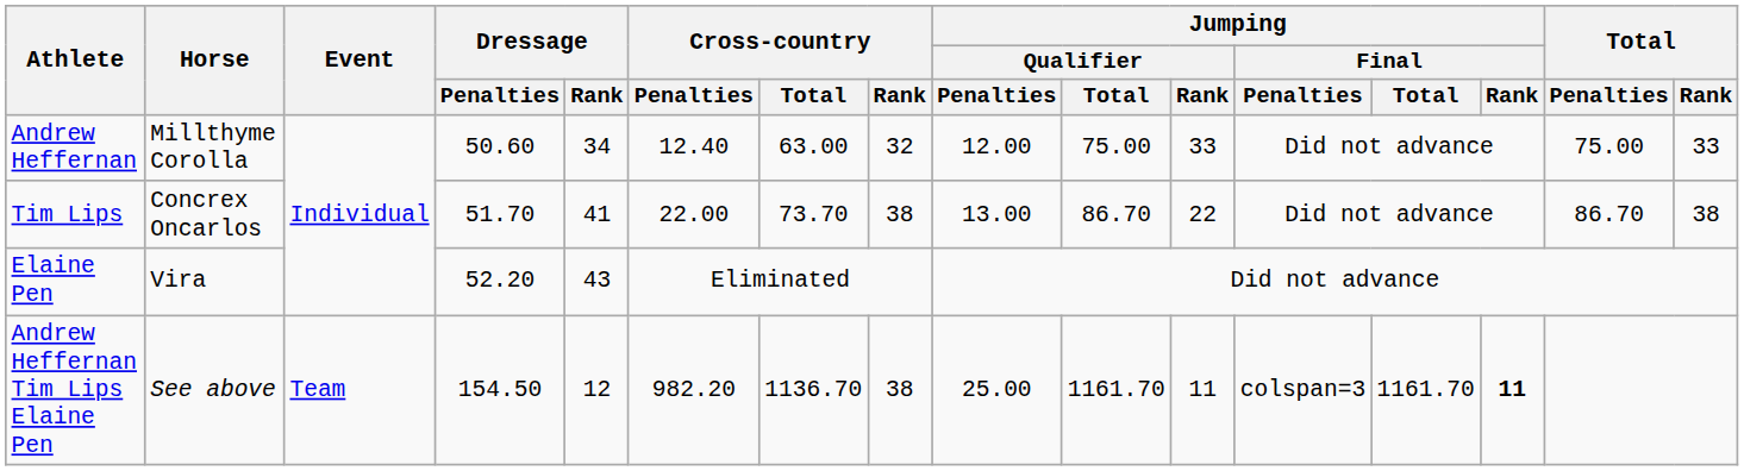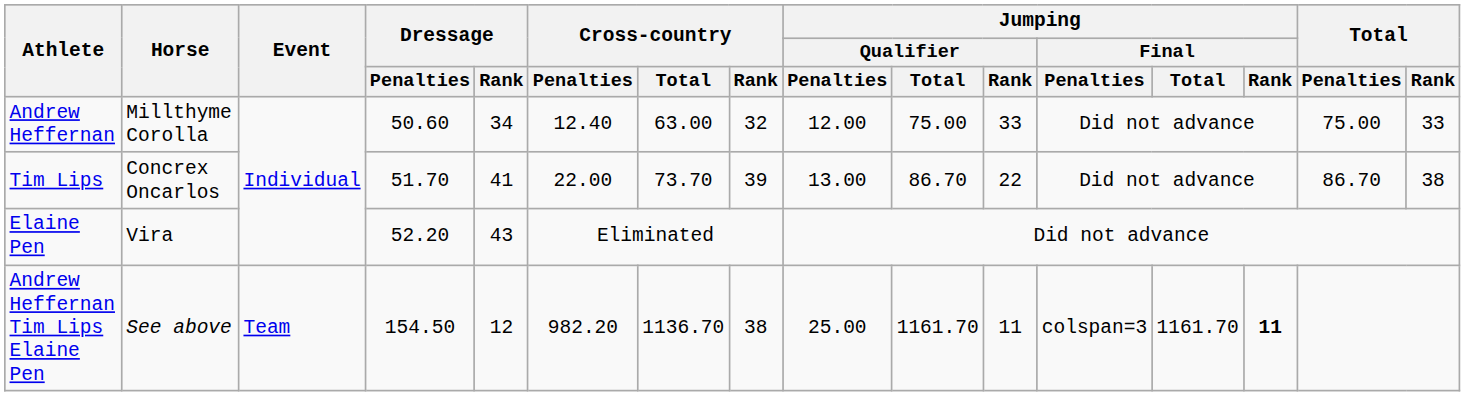Tim Lips | Cross-country / Rank: 38 -> 39
